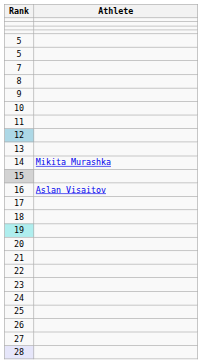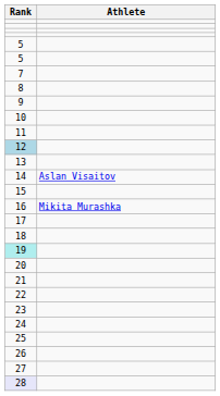row 15 | Athlete: Mikita Murashka -> Aslan Visaitov
row 16 | Rank: lightgrey background -> no background
row 17 | Athlete: Aslan Visaitov -> Mikita Murashka
